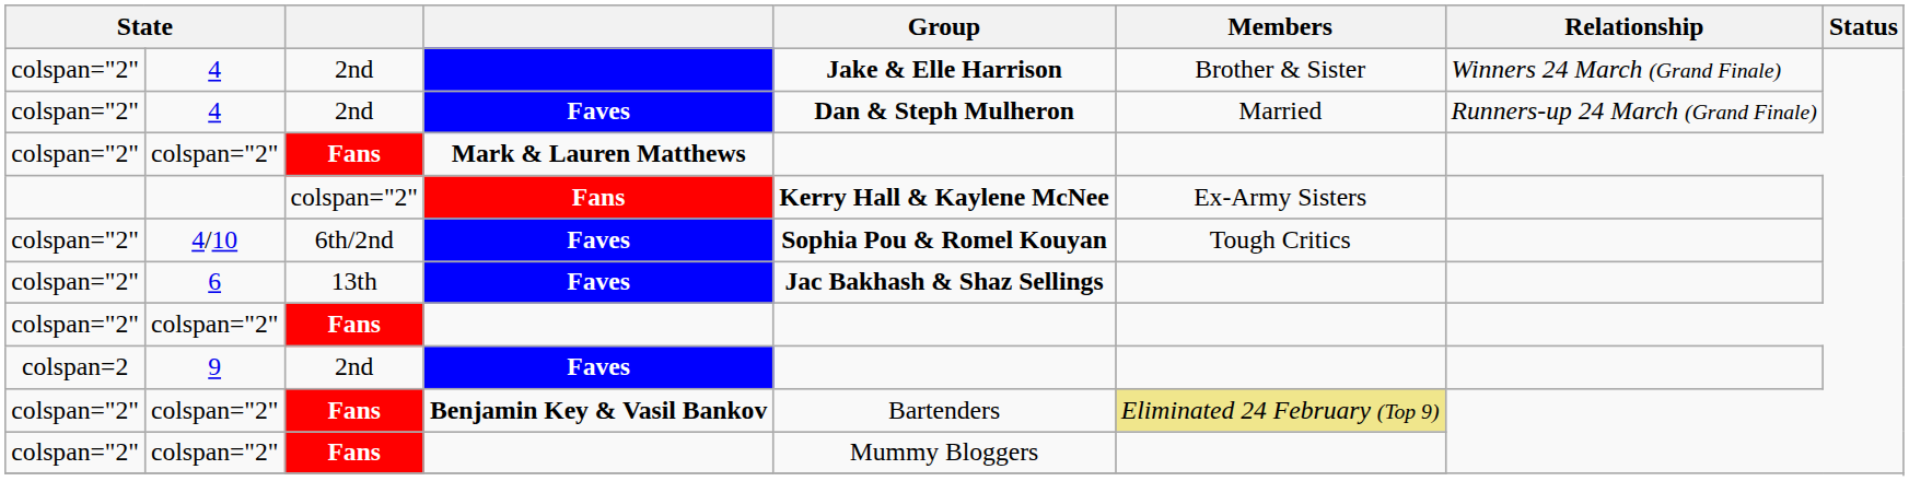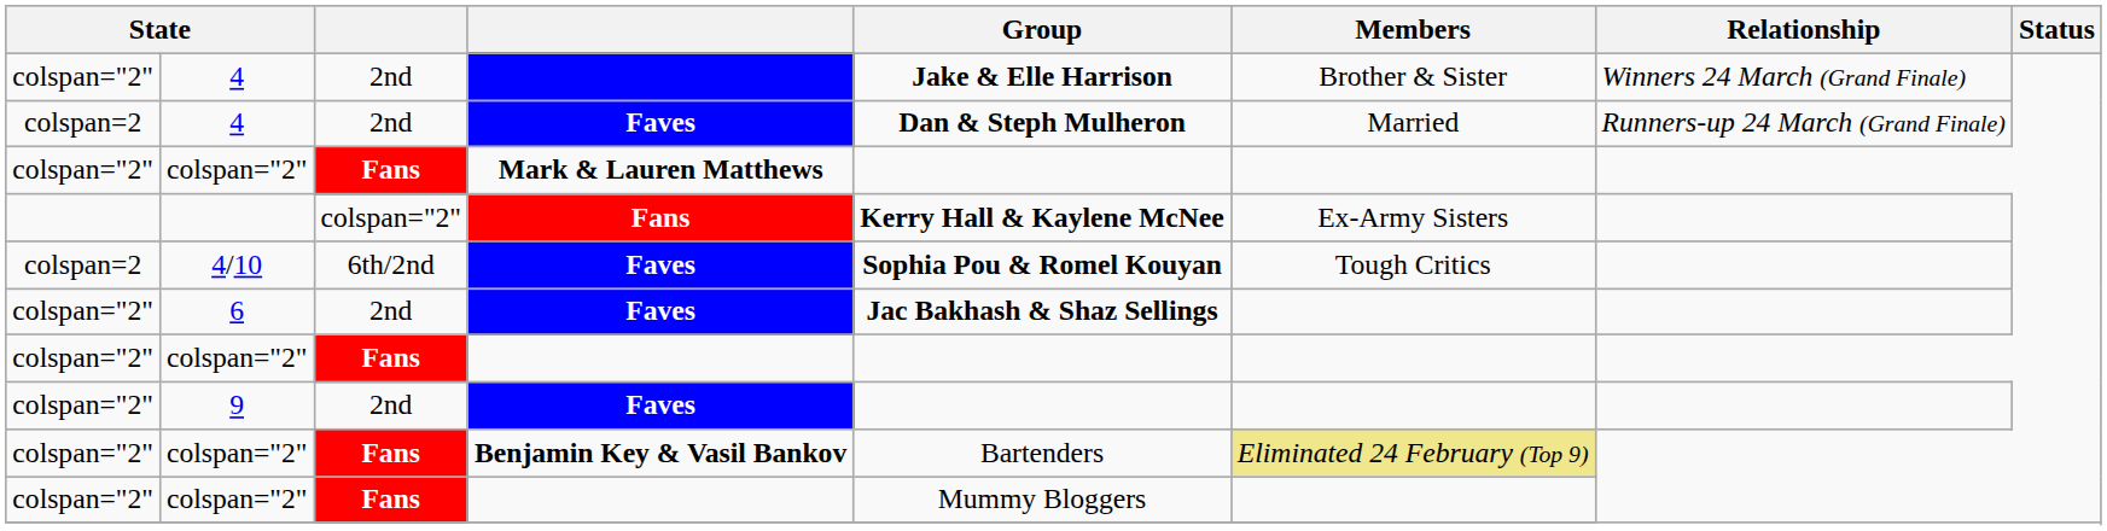4 / Faves | column 1: colspan="2" -> colspan=2
4/10 | column 1: colspan="2" -> colspan=2
6 | column 3: 13th -> 2nd
9 | column 1: colspan=2 -> colspan="2"
